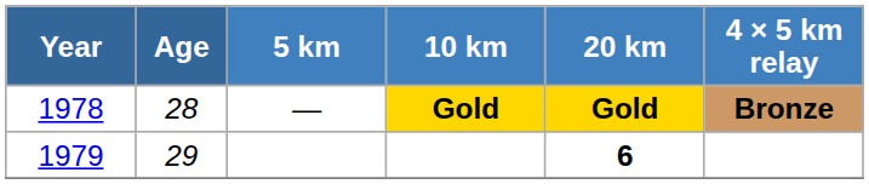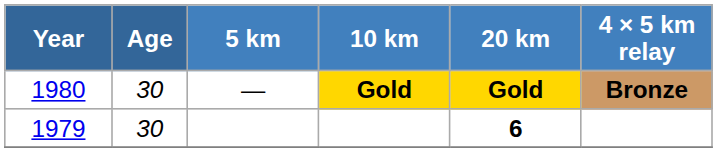row 2 | Year: 1978 -> 1980
row 2 | Age: 28 -> 30
row 3 | Age: 29 -> 30
